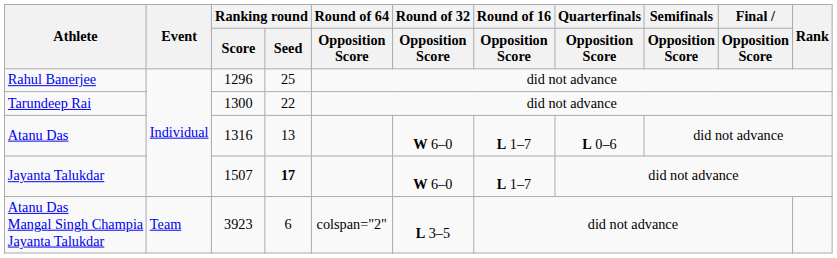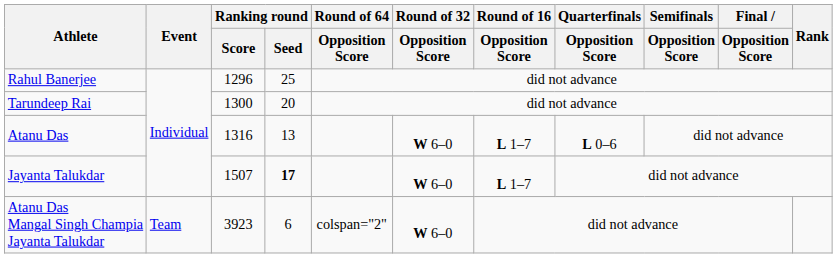Tarundeep Rai | Ranking round / Seed: 22 -> 20
Atanu Das Mangal Singh Champia Jayanta Talukdar | Round of 32 / Opposition Score: L 3–5 -> W 6–0
